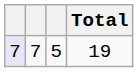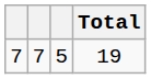row 2 | column 1: lavender background -> no background
